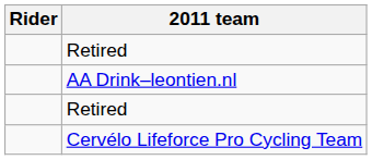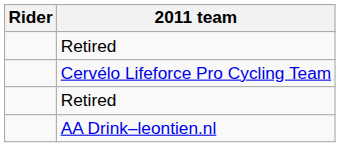row 3 | 2011 team: AA Drink–leontien.nl -> Cervélo Lifeforce Pro Cycling Team
row 5 | 2011 team: Cervélo Lifeforce Pro Cycling Team -> AA Drink–leontien.nl
